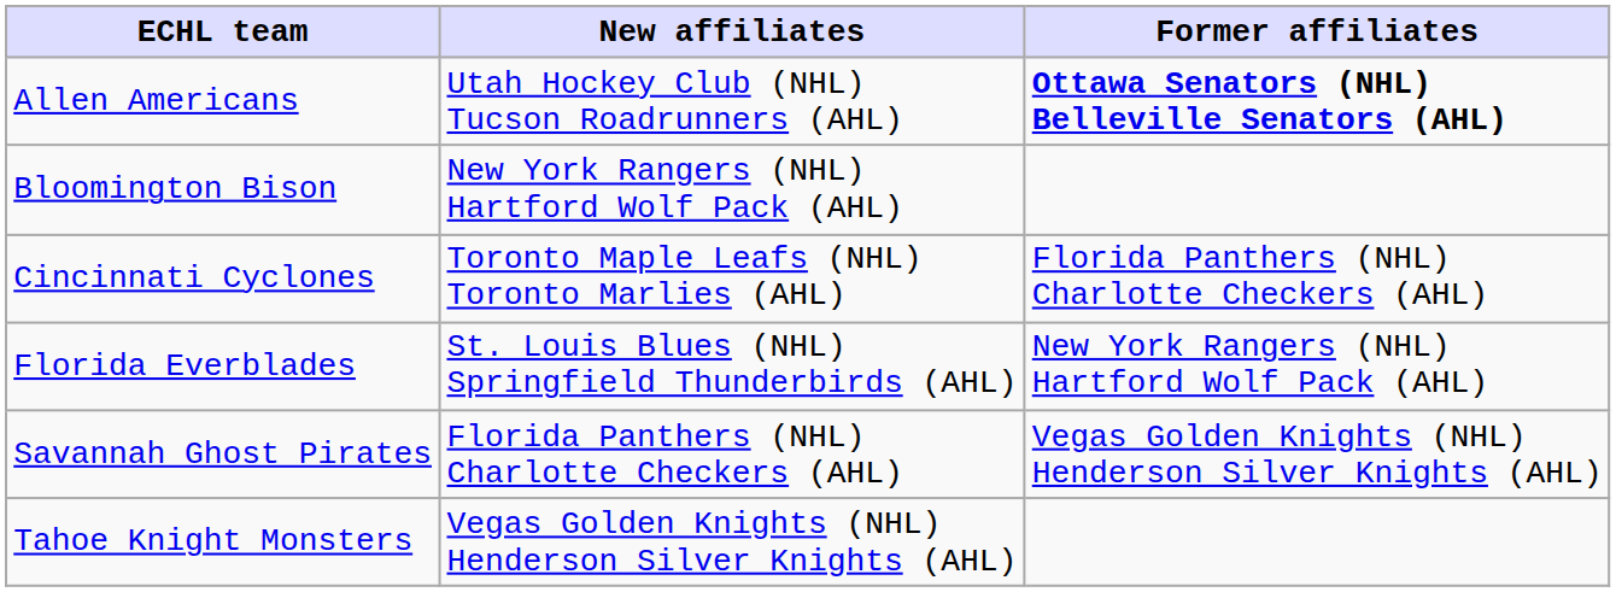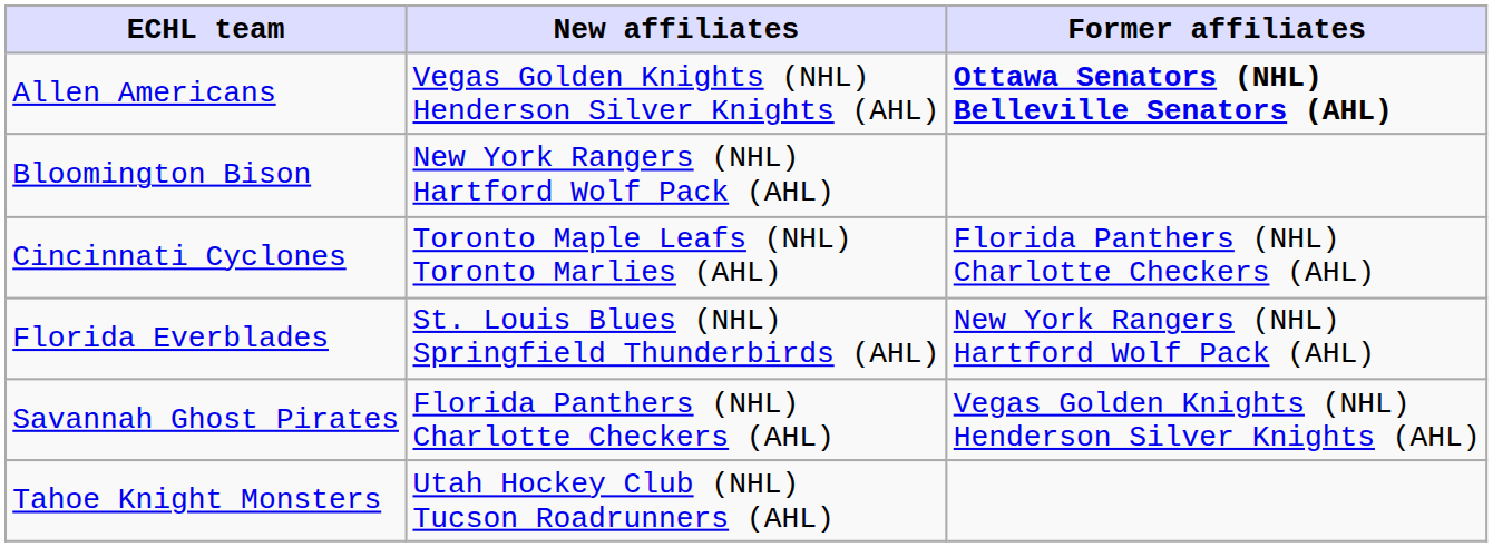Allen Americans | New affiliates: Utah Hockey Club (NHL) Tucson Roadrunners (AHL) -> Vegas Golden Knights (NHL) Henderson Silver Knights (AHL)
Tahoe Knight Monsters | New affiliates: Vegas Golden Knights (NHL) Henderson Silver Knights (AHL) -> Utah Hockey Club (NHL) Tucson Roadrunners (AHL)
